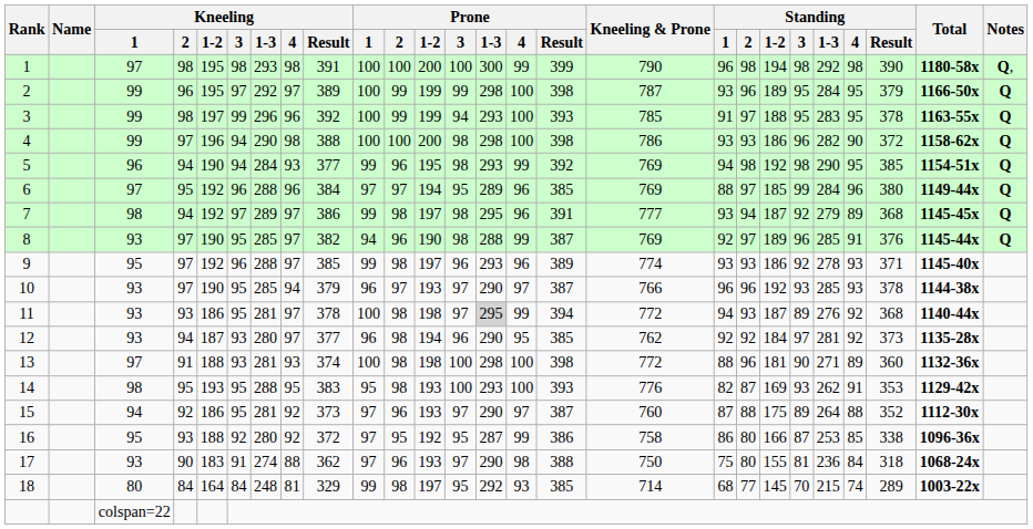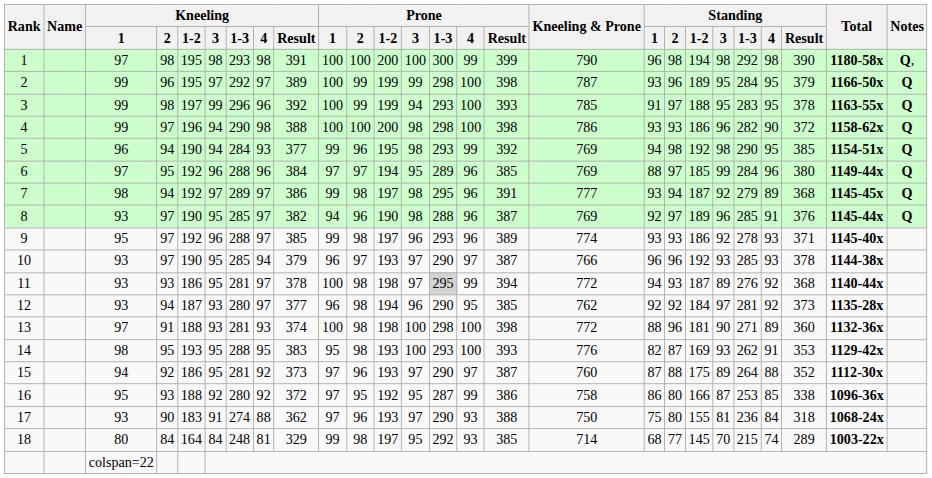8 | Prone / 4: 99 -> 96
17 | Prone / 4: 98 -> 93
